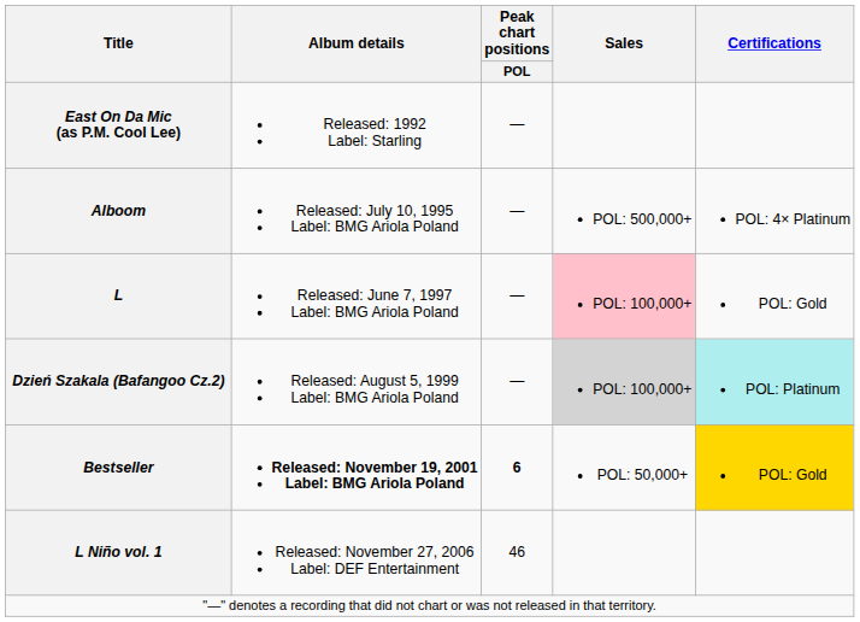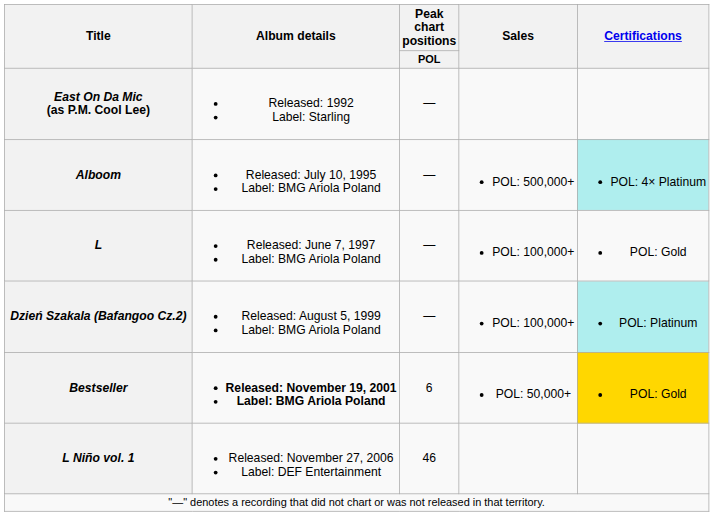Alboom | Certifications: no background -> paleturquoise background
L | Sales: pink background -> no background
Dzień Szakala (Bafangoo Cz.2) | Sales: lightgrey background -> no background
Bestseller | Peak chart positions / POL: bold -> normal
